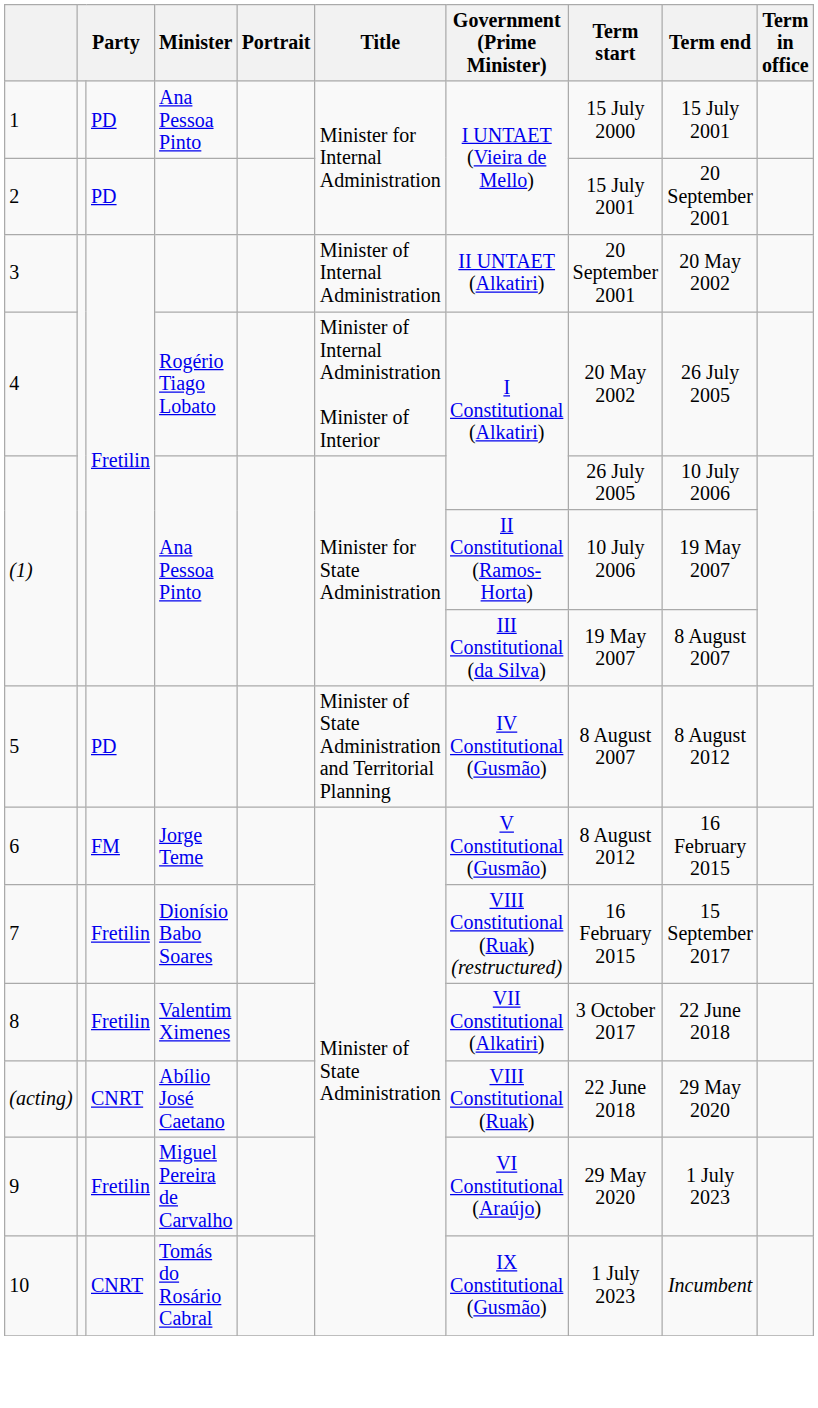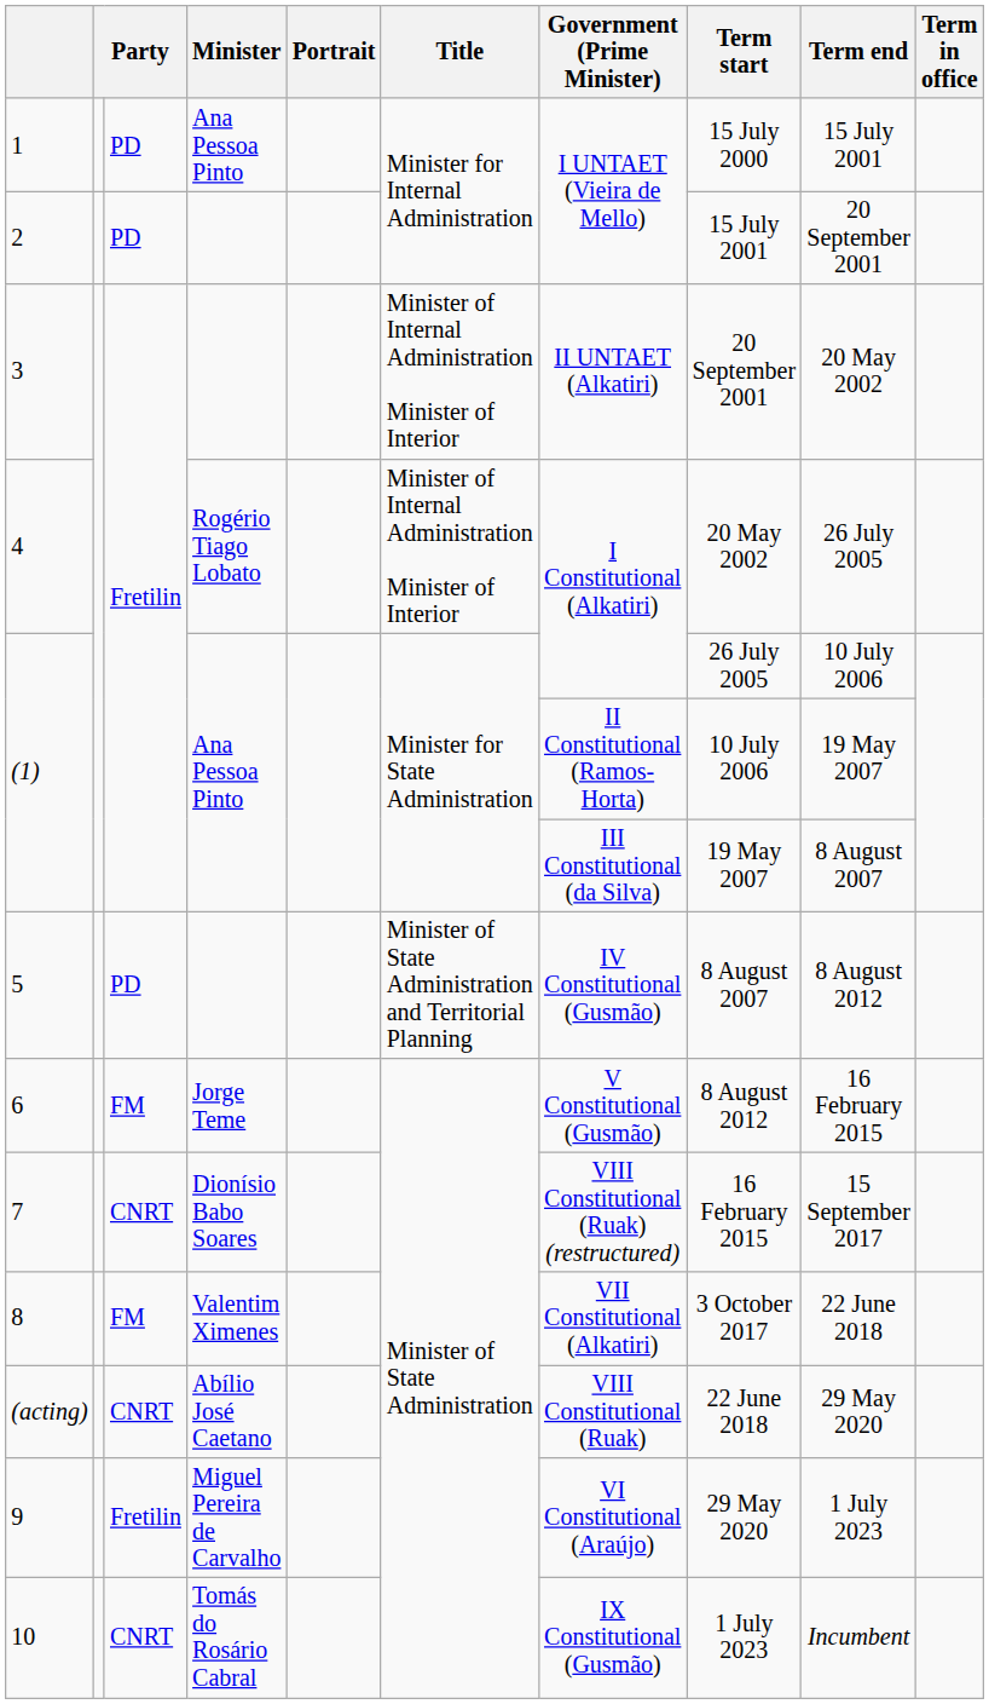3 | Title: Minister of Internal Administration -> Minister of Internal Administration Minister of Interior
7 | column 3: Fretilin -> CNRT
8 | column 3: Fretilin -> FM
